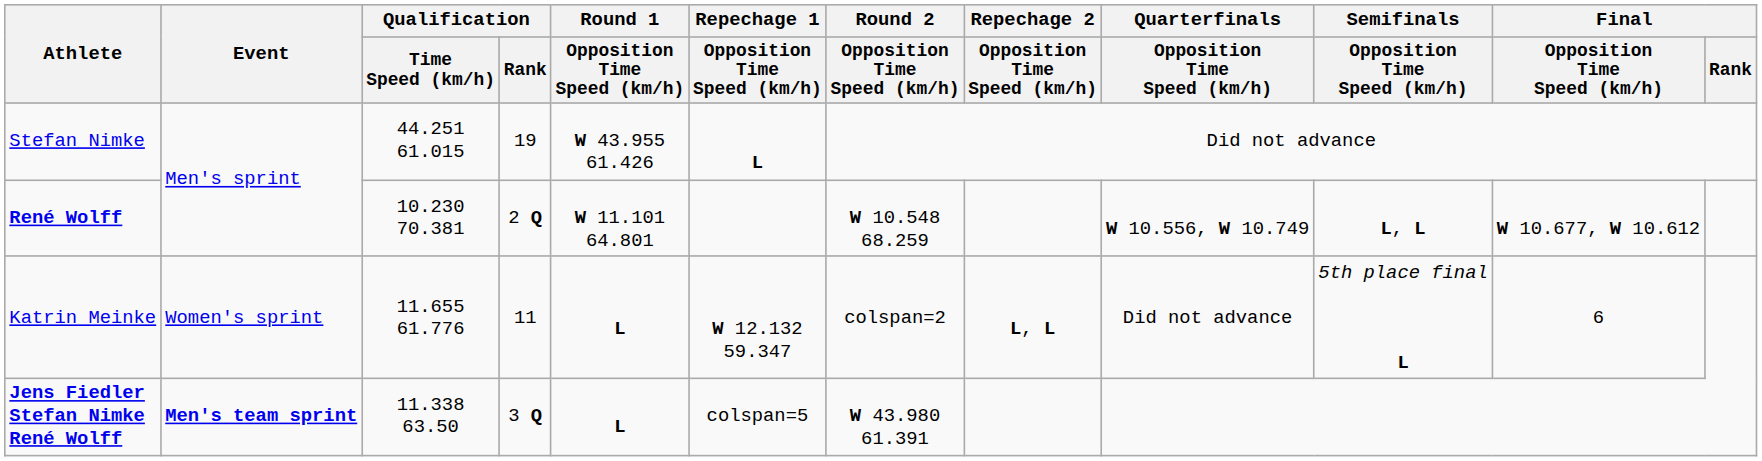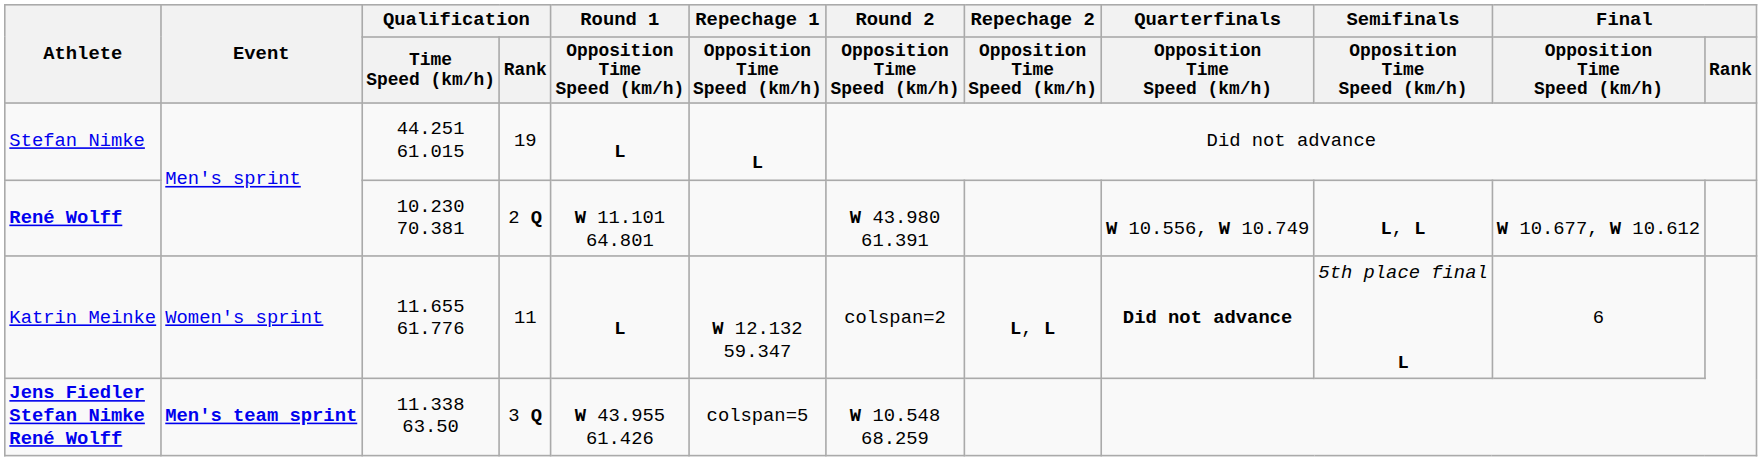Stefan Nimke | Round 1 / Opposition Time Speed (km/h): W 43.955 61.426 -> L
René Wolff | Round 2 / Opposition Time Speed (km/h): W 10.548 68.259 -> W 43.980 61.391
Katrin Meinke | Quarterfinals / Opposition Time Speed (km/h): normal -> bold
Jens Fiedler Stefan Nimke René Wolff | Round 1 / Opposition Time Speed (km/h): L -> W 43.955 61.426
Jens Fiedler Stefan Nimke René Wolff | Round 2 / Opposition Time Speed (km/h): W 43.980 61.391 -> W 10.548 68.259
